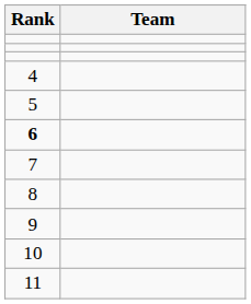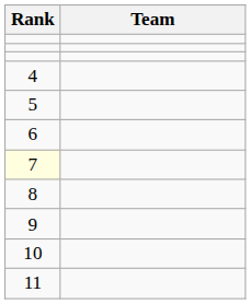row 7 | Rank: bold -> normal
row 8 | Rank: no background -> lightyellow background
